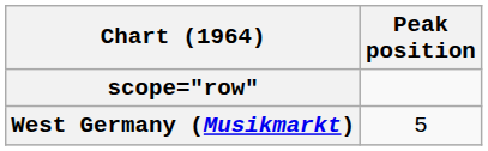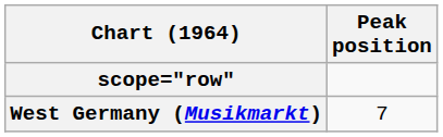West Germany (Musikmarkt) | Peak position: 5 -> 7
